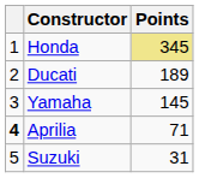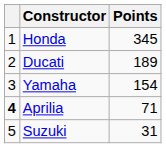Honda | Points: khaki background -> no background
Yamaha | Points: 145 -> 154
